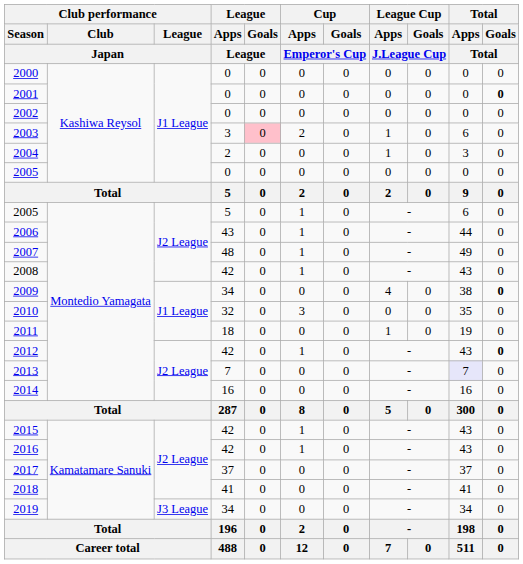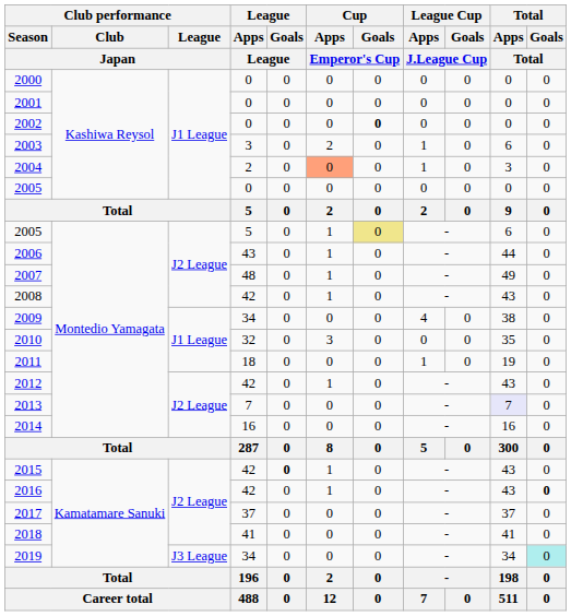2001 | Total / Goals / Total: bold -> normal
2002 | Cup / Goals / Emperor's Cup: normal -> bold
2003 | League / Goals / League: pink background -> no background
2004 | Cup / Apps / Emperor's Cup: no background -> lightsalmon background
2005 / 5 | Cup / Goals / Emperor's Cup: no background -> khaki background
2009 | Total / Goals / Total: bold -> normal
2012 | Total / Goals / Total: bold -> normal
2015 | League / Goals / League: normal -> bold
2016 | Total / Goals / Total: normal -> bold
2019 | Total / Goals / Total: no background -> paleturquoise background
